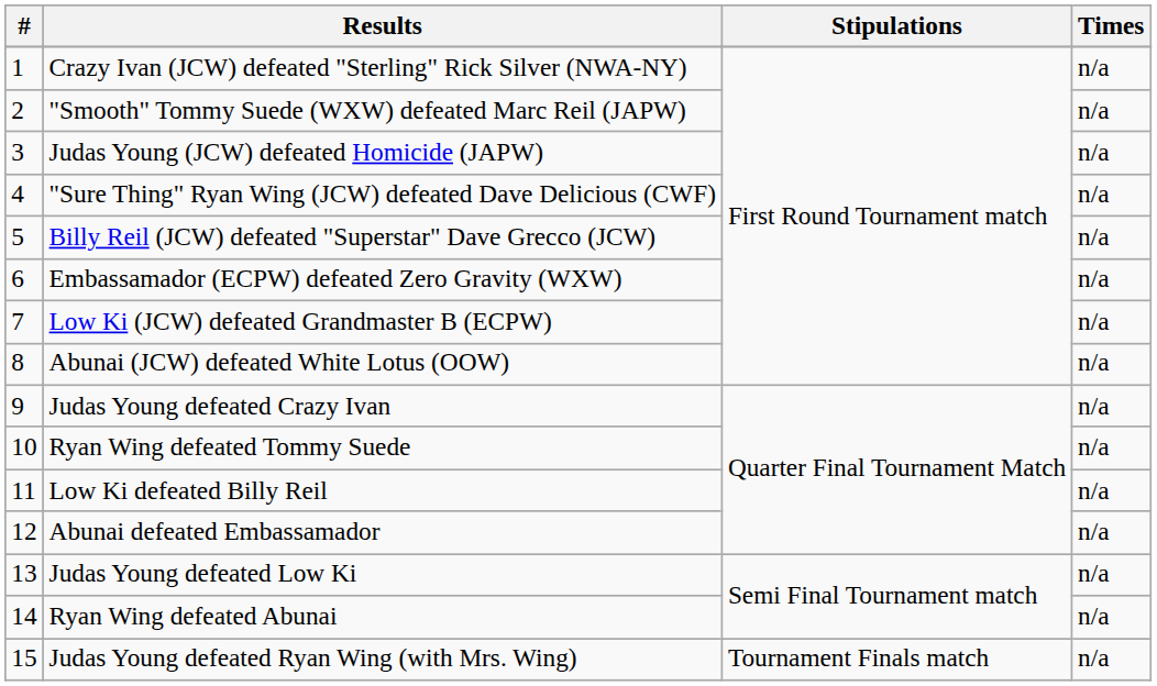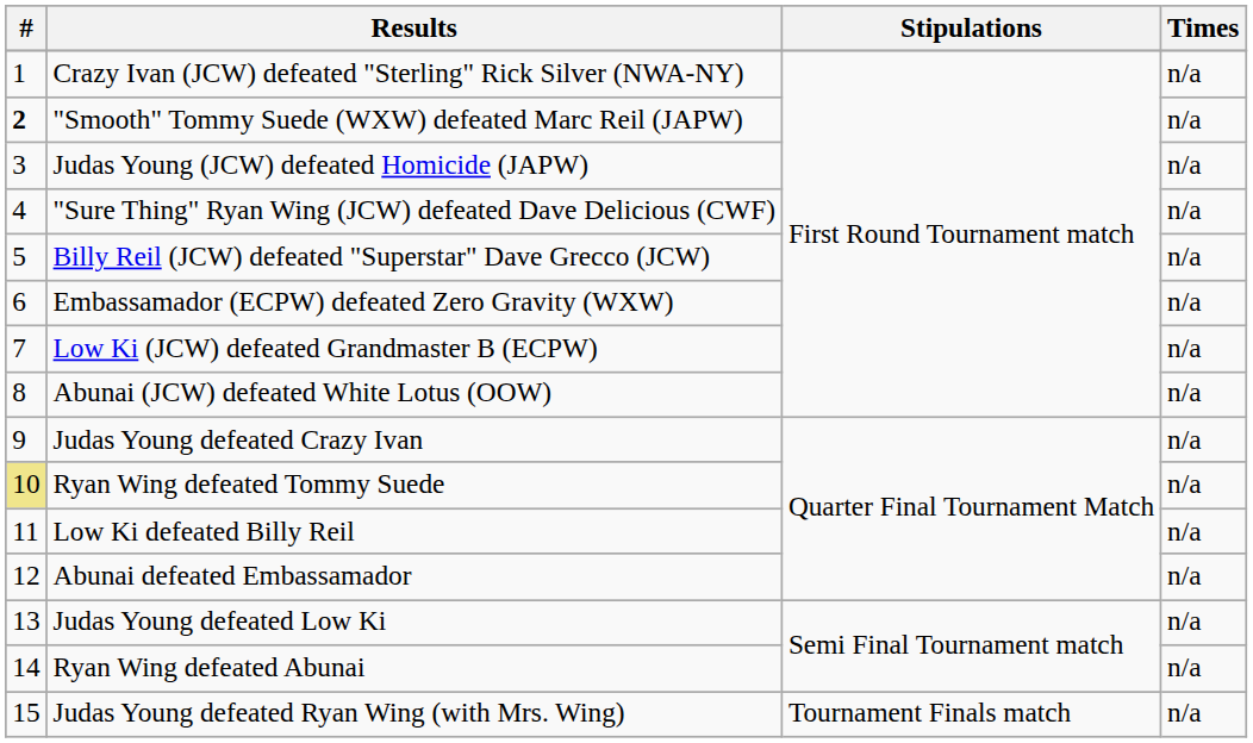"Smooth" Tommy Suede (WXW) defeated Marc Reil (JAPW) | #: normal -> bold
Ryan Wing defeated Tommy Suede | #: no background -> khaki background
